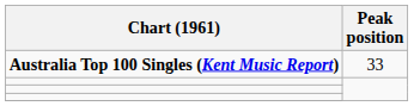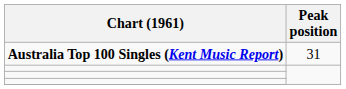row 2 | Peak position: 33 -> 31
